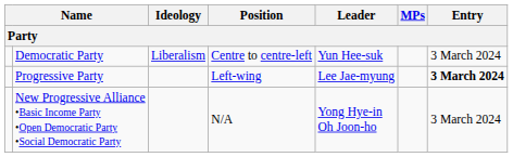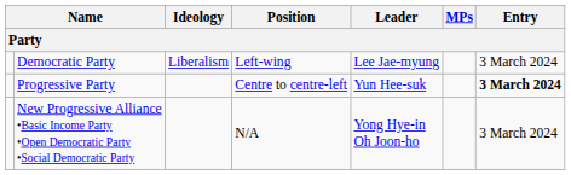Democratic Party | Position: Centre to centre-left -> Left-wing
Democratic Party | Leader: Yun Hee-suk -> Lee Jae-myung
Progressive Party | Position: Left-wing -> Centre to centre-left
Progressive Party | Leader: Lee Jae-myung -> Yun Hee-suk
